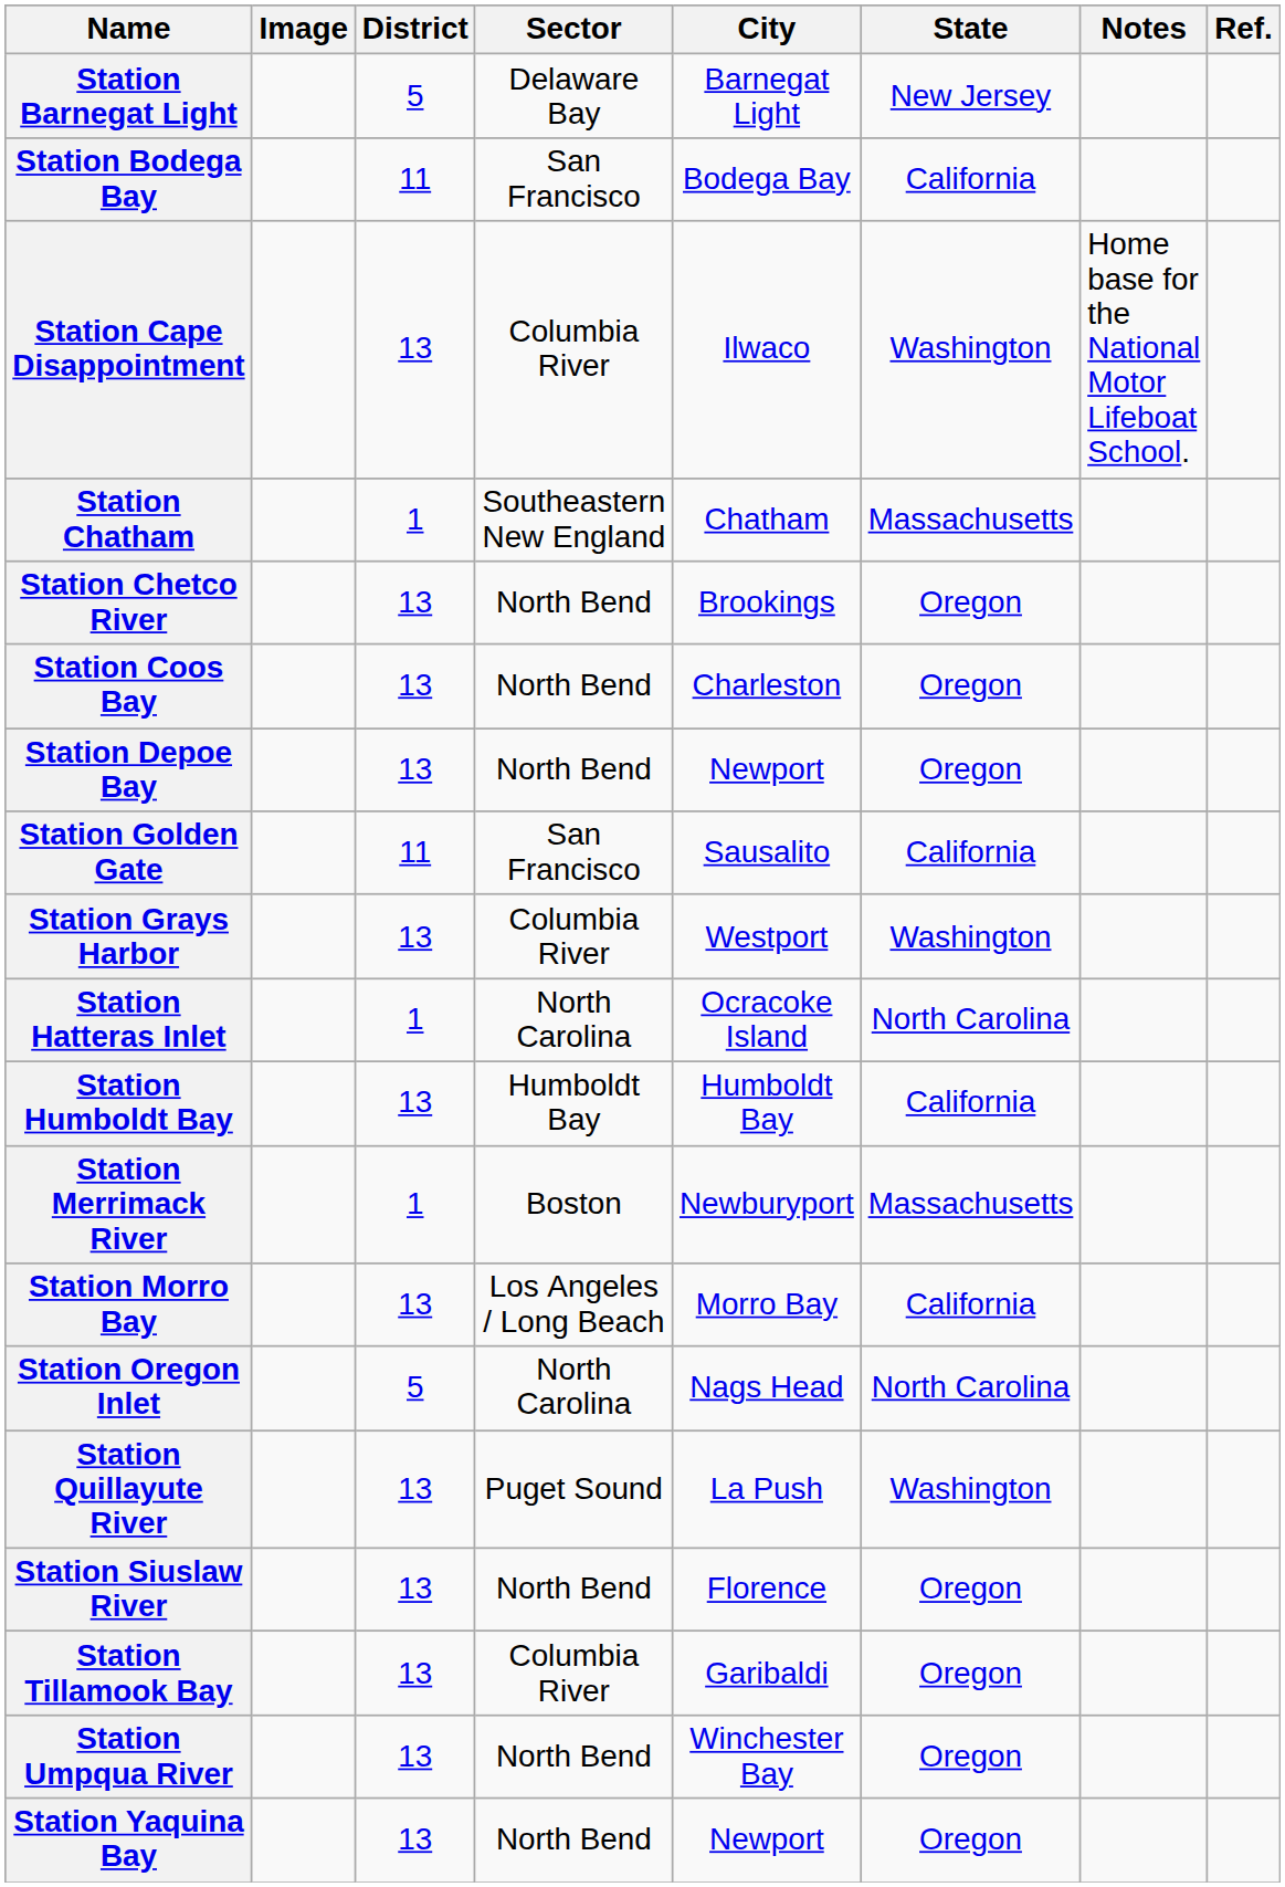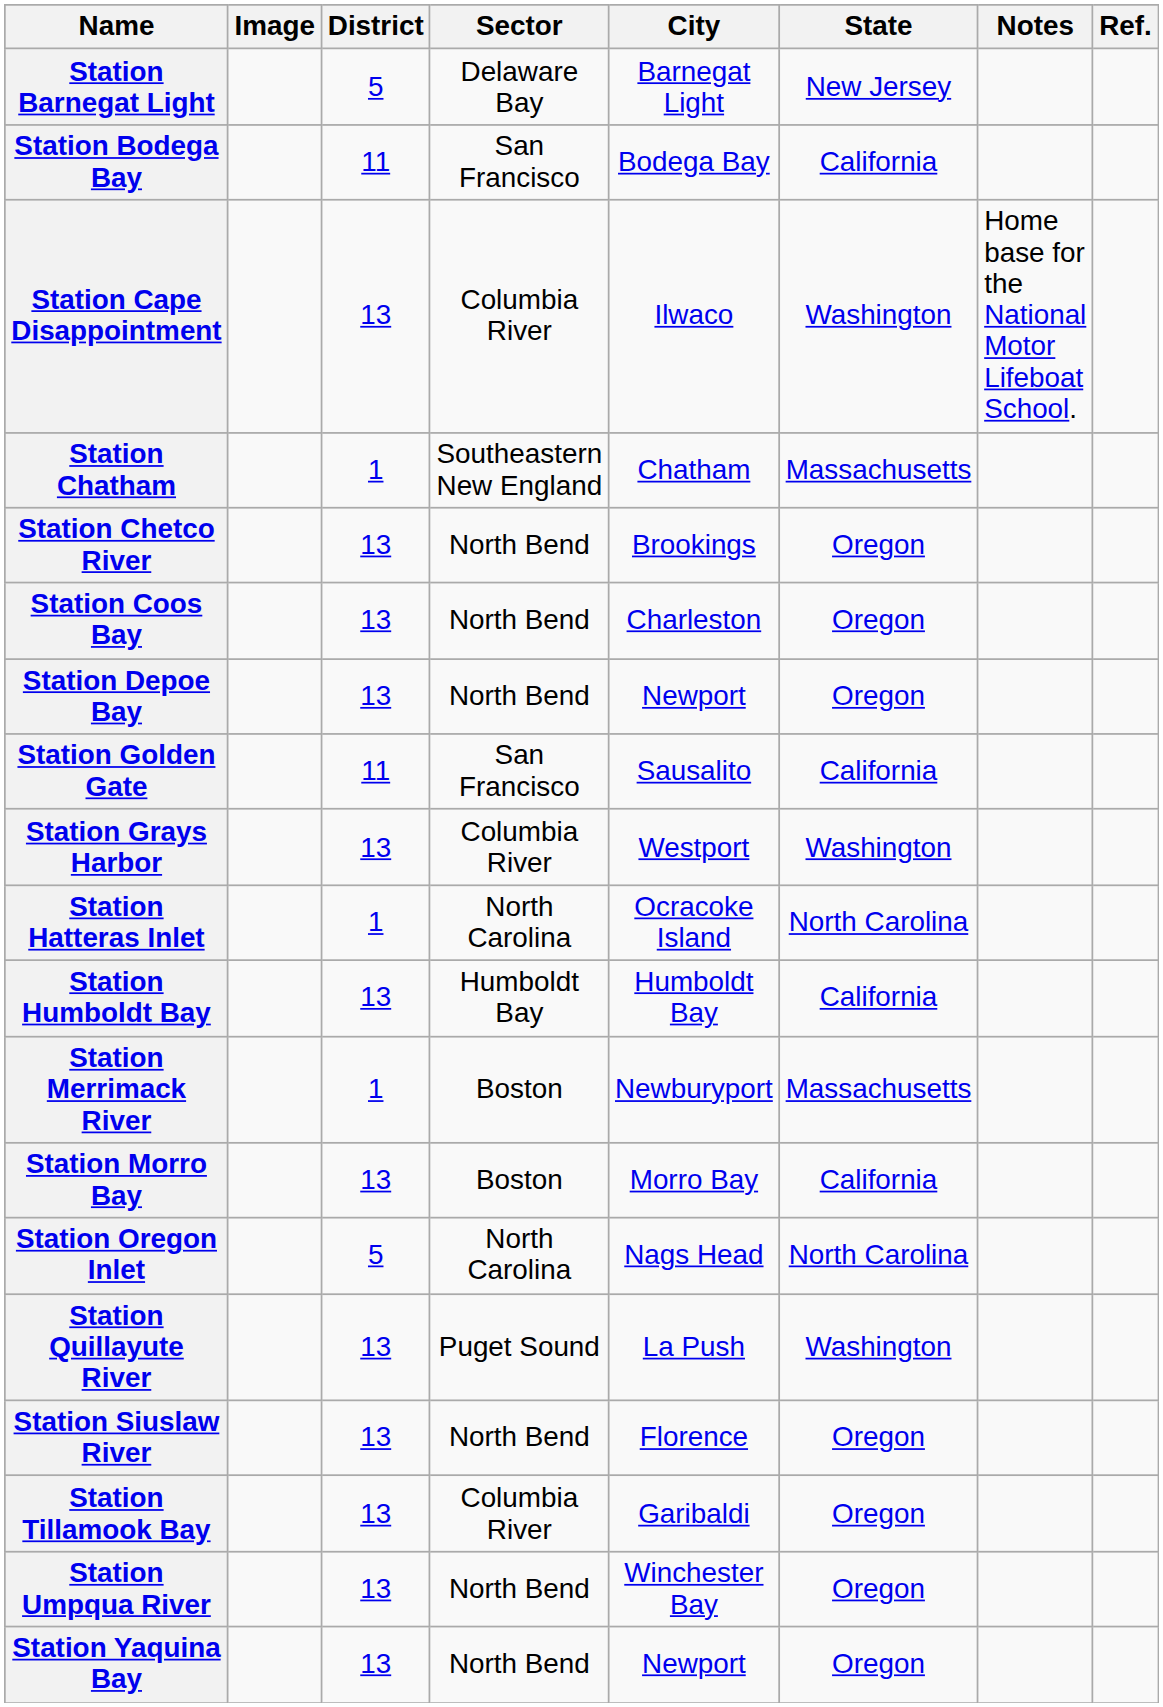Station Morro Bay | Sector: Los Angeles / Long Beach -> Boston
